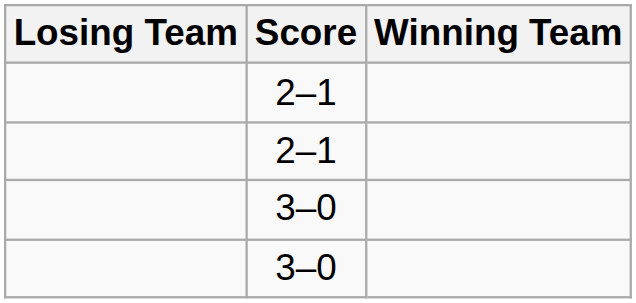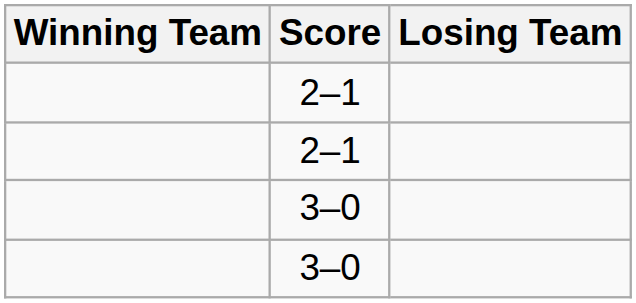columns swapped: Winning Team <-> Losing Team
